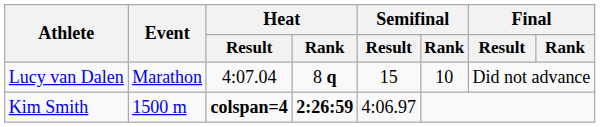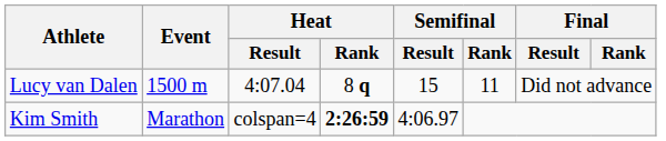Lucy van Dalen | Event: Marathon -> 1500 m
Lucy van Dalen | Semifinal / Rank: 10 -> 11
Kim Smith | Event: 1500 m -> Marathon
Kim Smith | Heat / Result: bold -> normal
